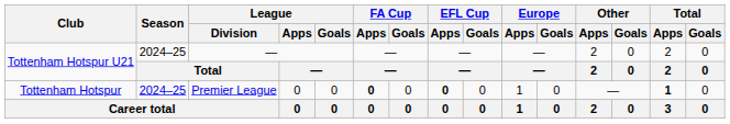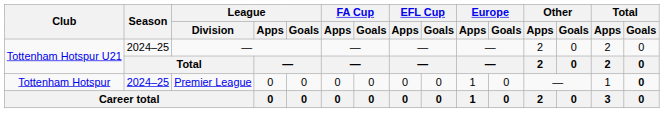Tottenham Hotspur | FA Cup / Apps: bold -> normal
Tottenham Hotspur | EFL Cup / Apps: bold -> normal
Tottenham Hotspur | Total / Apps: bold -> normal
Tottenham Hotspur | Total / Goals: normal -> bold
